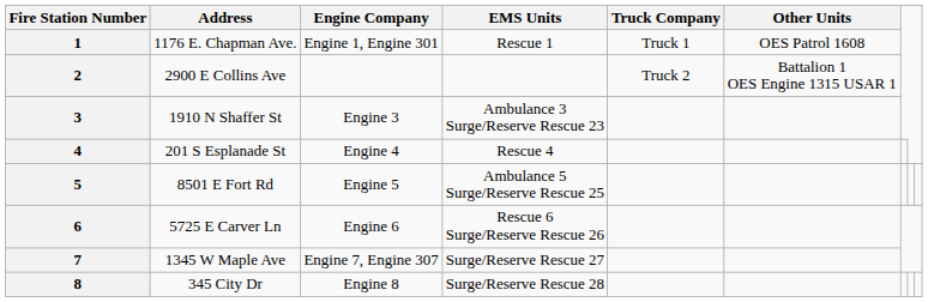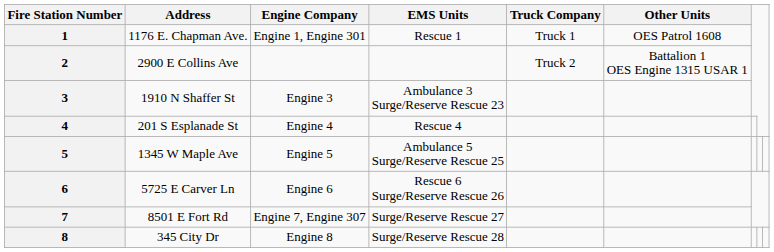5 | Address: 8501 E Fort Rd -> 1345 W Maple Ave
7 | Address: 1345 W Maple Ave -> 8501 E Fort Rd
